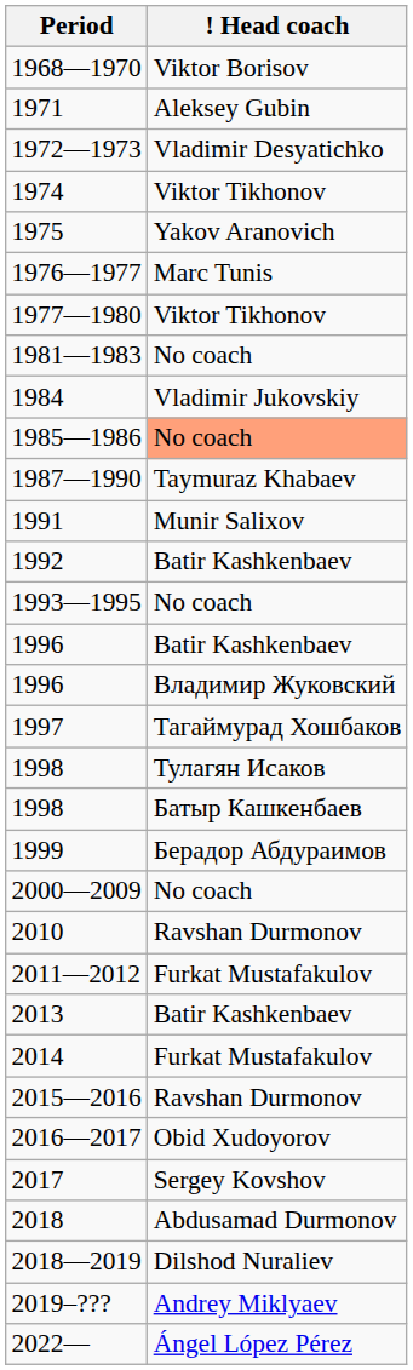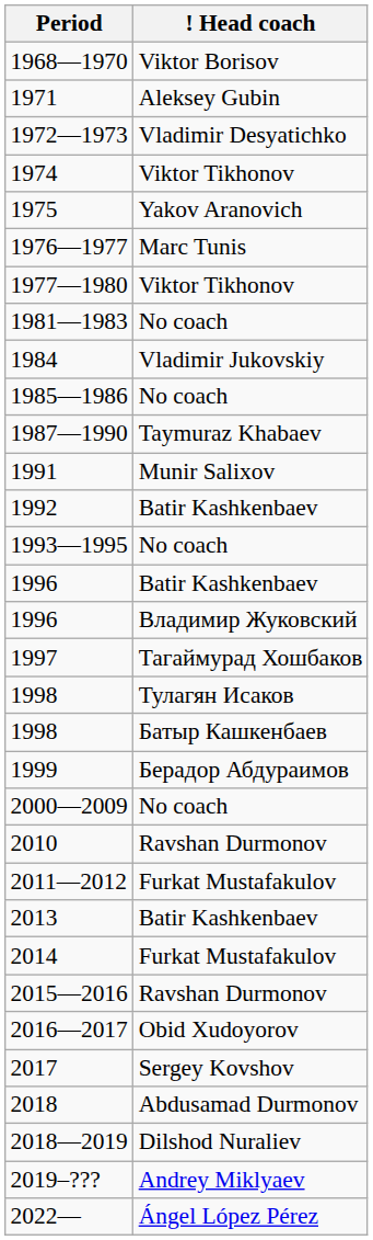row 11 | ! Head coach: lightsalmon background -> no background
